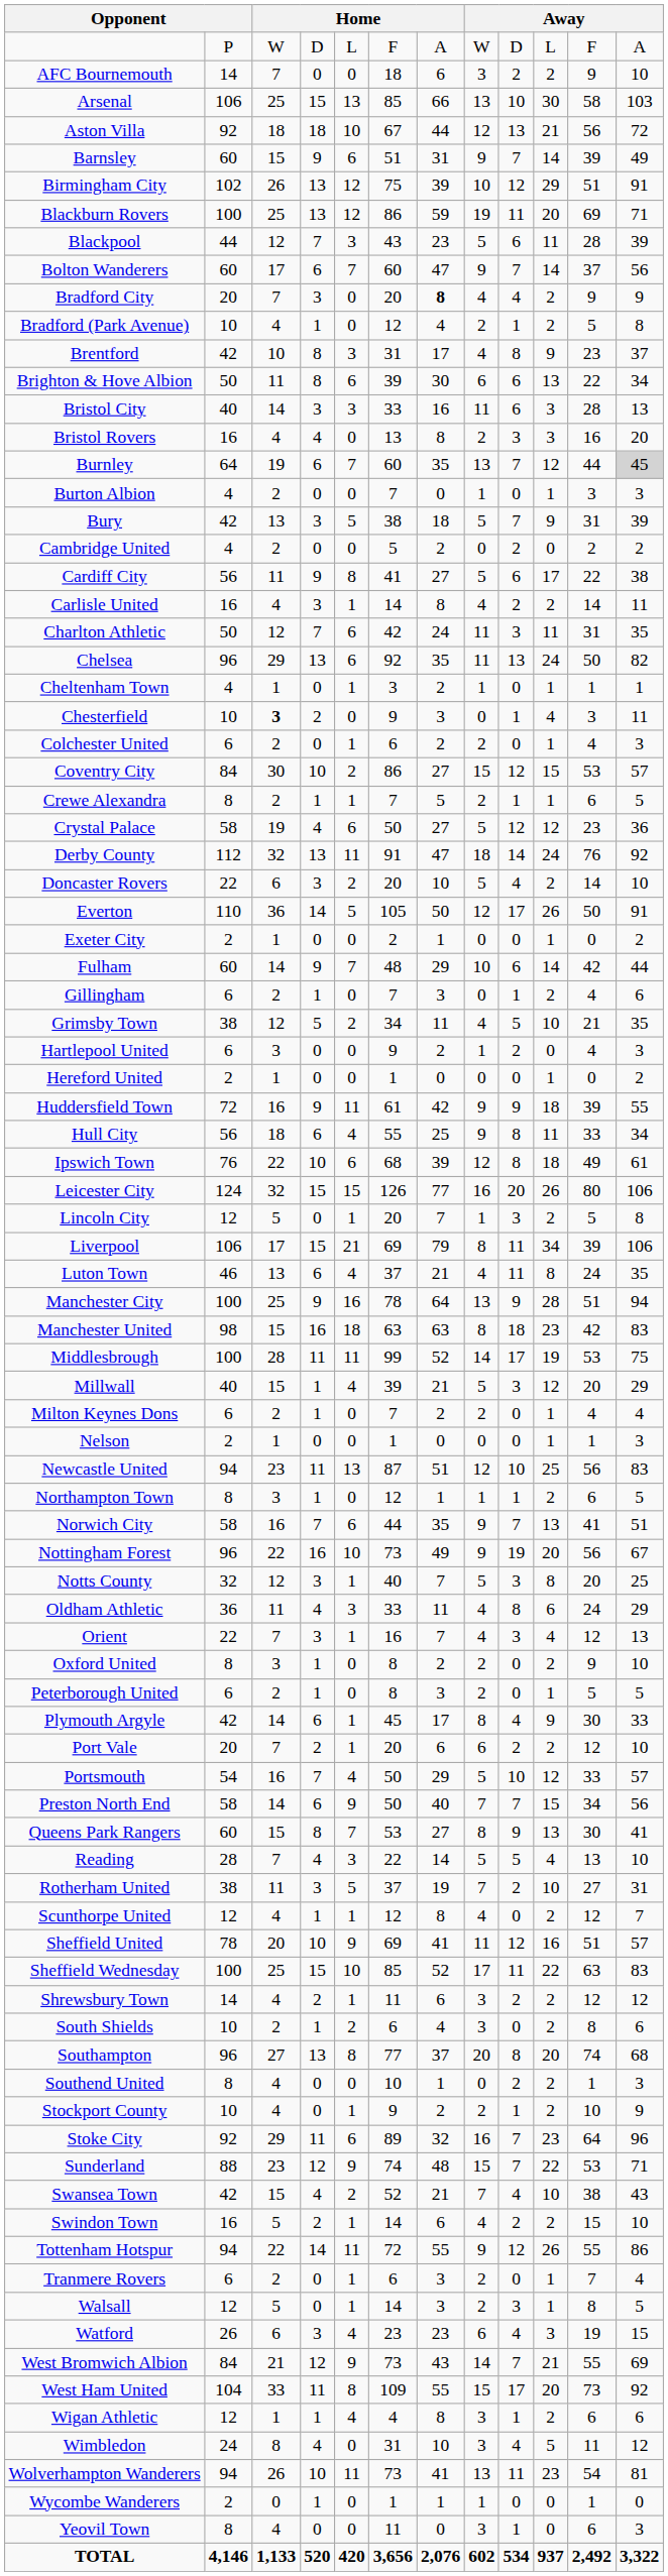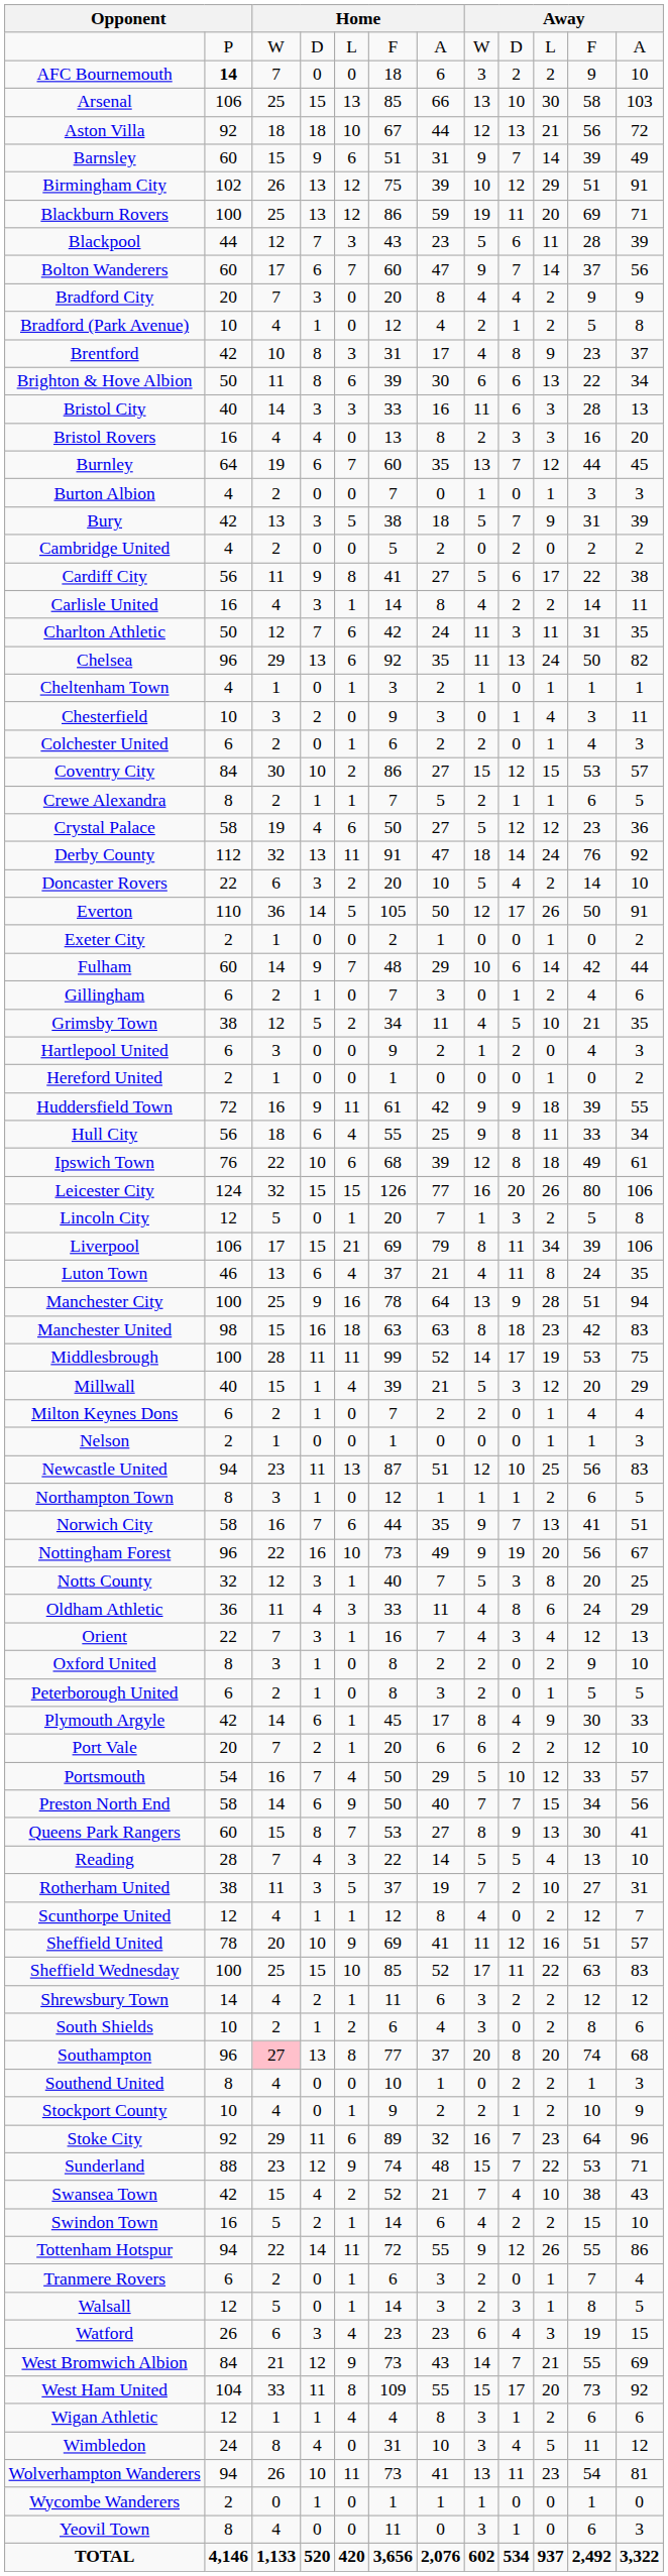AFC Bournemouth | column 2: normal -> bold
Bradford City | column 7: bold -> normal
Burnley | column 12: lightgrey background -> no background
Chesterfield | column 3: bold -> normal
Southampton | column 3: no background -> pink background
